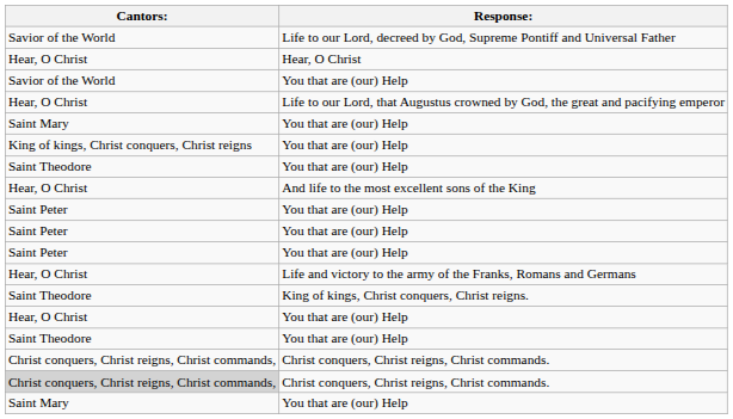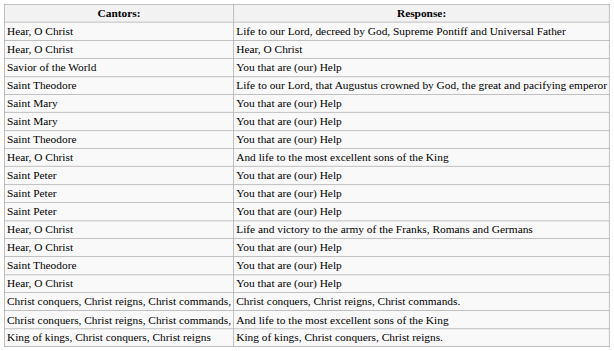row 2 | Cantors:: Savior of the World -> Hear, O Christ
row 5 | Cantors:: Hear, O Christ -> Saint Theodore
row 7 | Cantors:: King of kings, Christ conquers, Christ reigns -> Saint Mary
row 14 | Cantors:: Saint Theodore -> Hear, O Christ
row 14 | Response:: King of kings, Christ conquers, Christ reigns. -> You that are (our) Help
row 15 | Cantors:: Hear, O Christ -> Saint Theodore
row 16 | Cantors:: Saint Theodore -> Hear, O Christ
row 18 | Cantors:: lightgrey background -> no background
row 18 | Response:: Christ conquers, Christ reigns, Christ commands. -> And life to the most excellent sons of the King
row 19 | Cantors:: Saint Mary -> King of kings, Christ conquers, Christ reigns
row 19 | Response:: You that are (our) Help -> King of kings, Christ conquers, Christ reigns.
